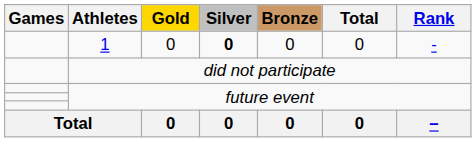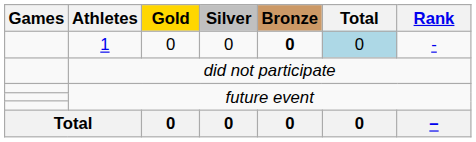1 | Silver: bold -> normal
1 | Bronze: normal -> bold
1 | Total: no background -> lightblue background
